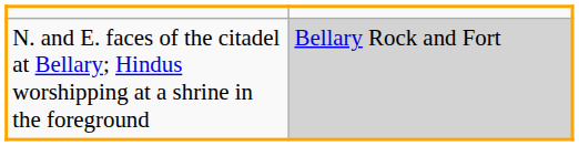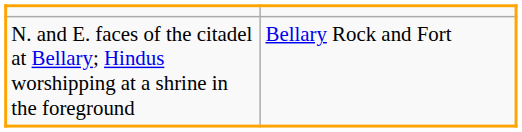row 2 | column 2: lightgrey background -> no background
